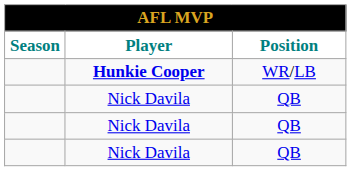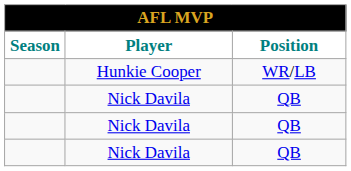Hunkie Cooper | Player: bold -> normal
